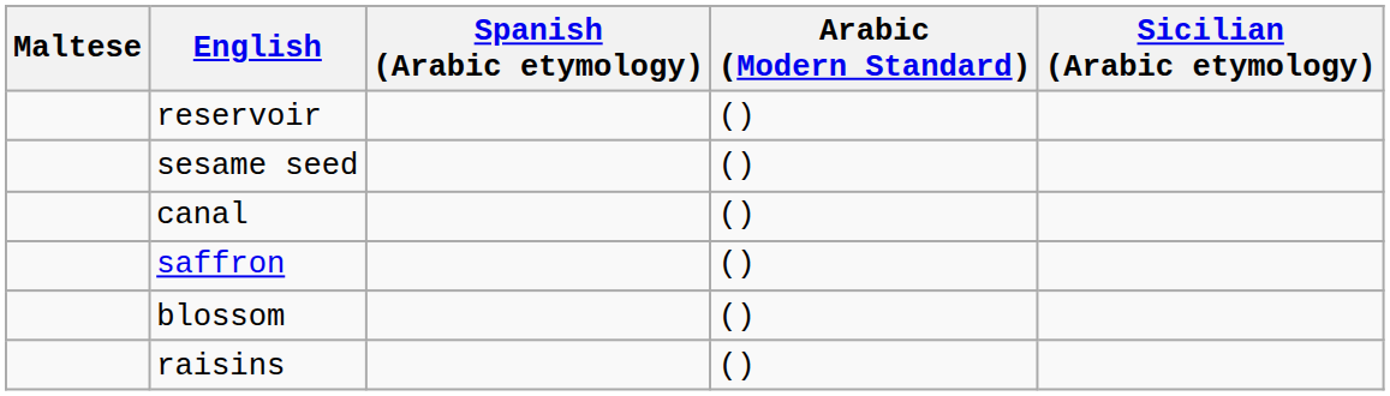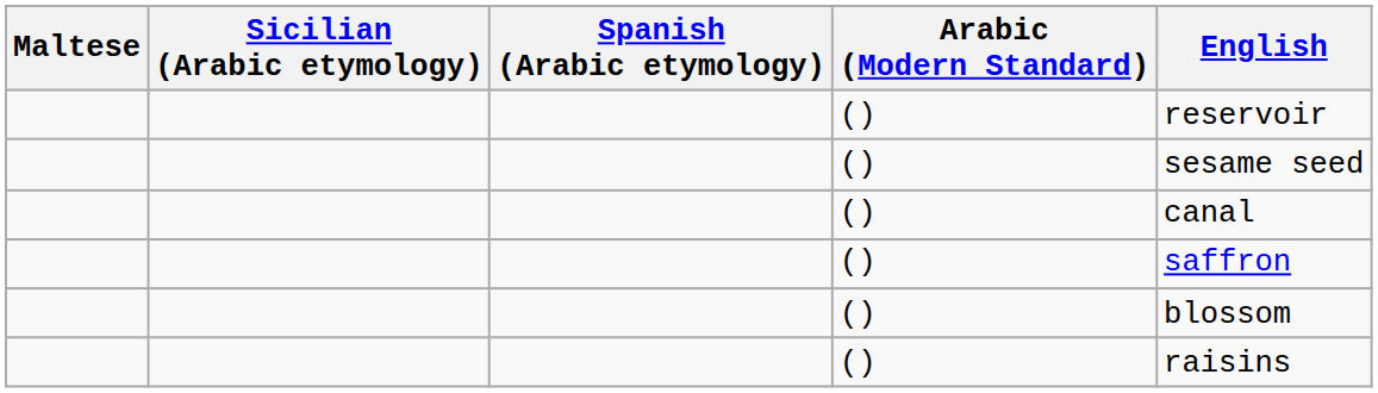columns swapped: Sicilian (Arabic etymology) <-> English
